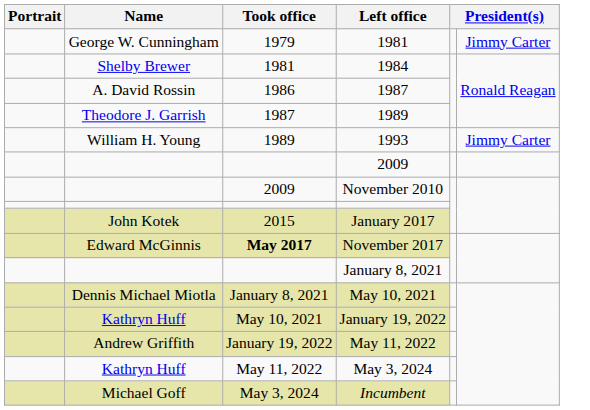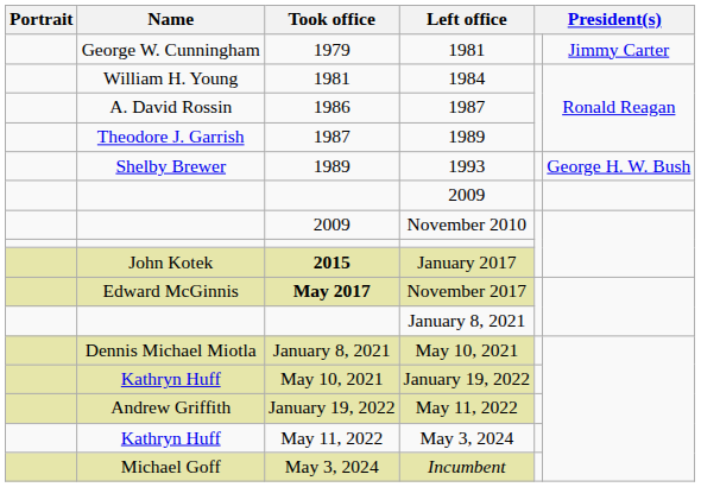1984 | Name: Shelby Brewer -> William H. Young
1993 | Name: William H. Young -> Shelby Brewer
1993 | column 6: Jimmy Carter -> George H. W. Bush
January 2017 | Took office: normal -> bold
